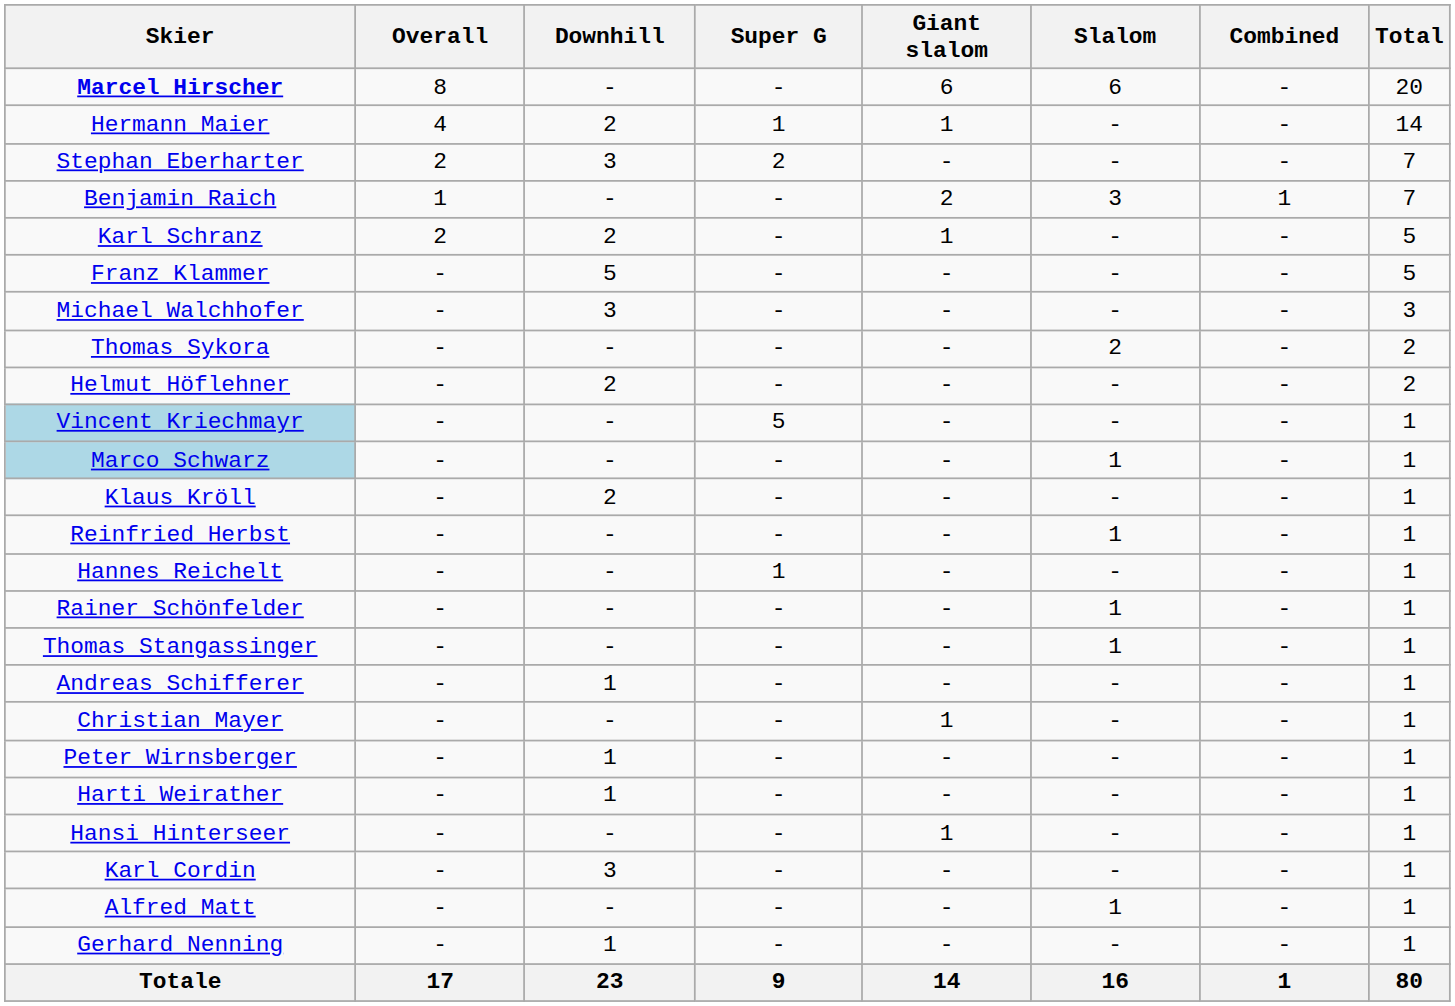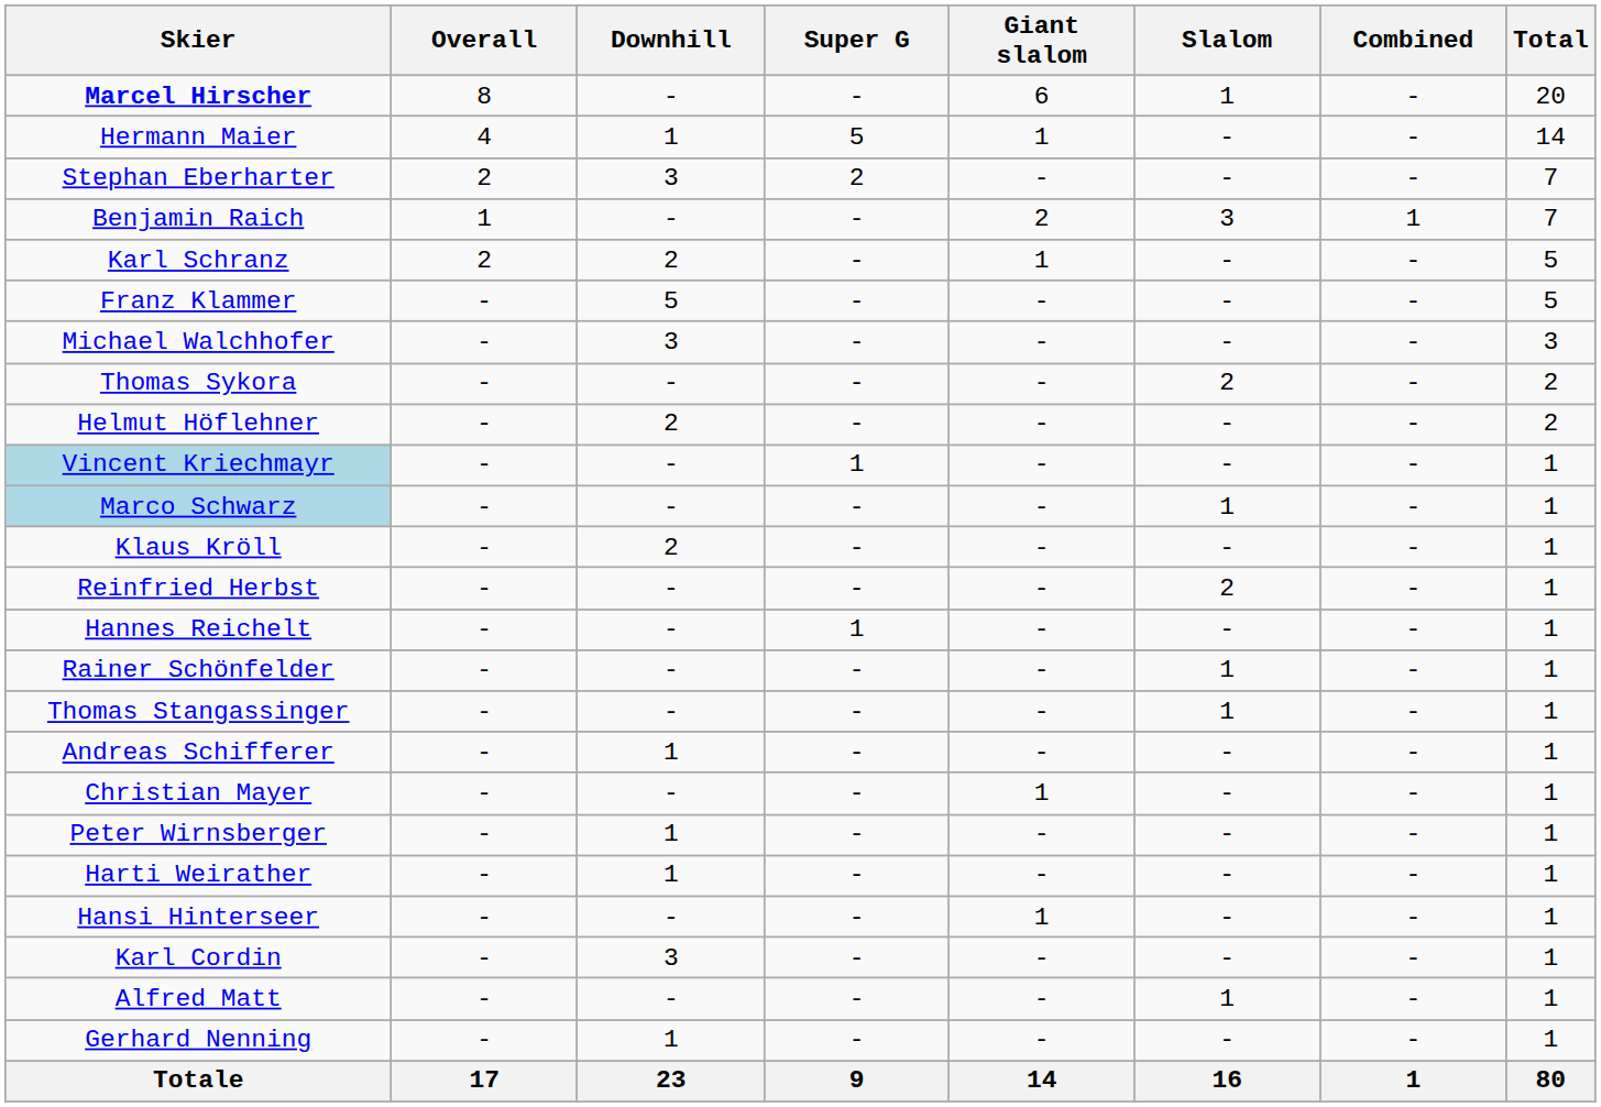Marcel Hirscher | Slalom: 6 -> 1
Hermann Maier | Downhill: 2 -> 1
Hermann Maier | Super G: 1 -> 5
Vincent Kriechmayr | Super G: 5 -> 1
Reinfried Herbst | Slalom: 1 -> 2
